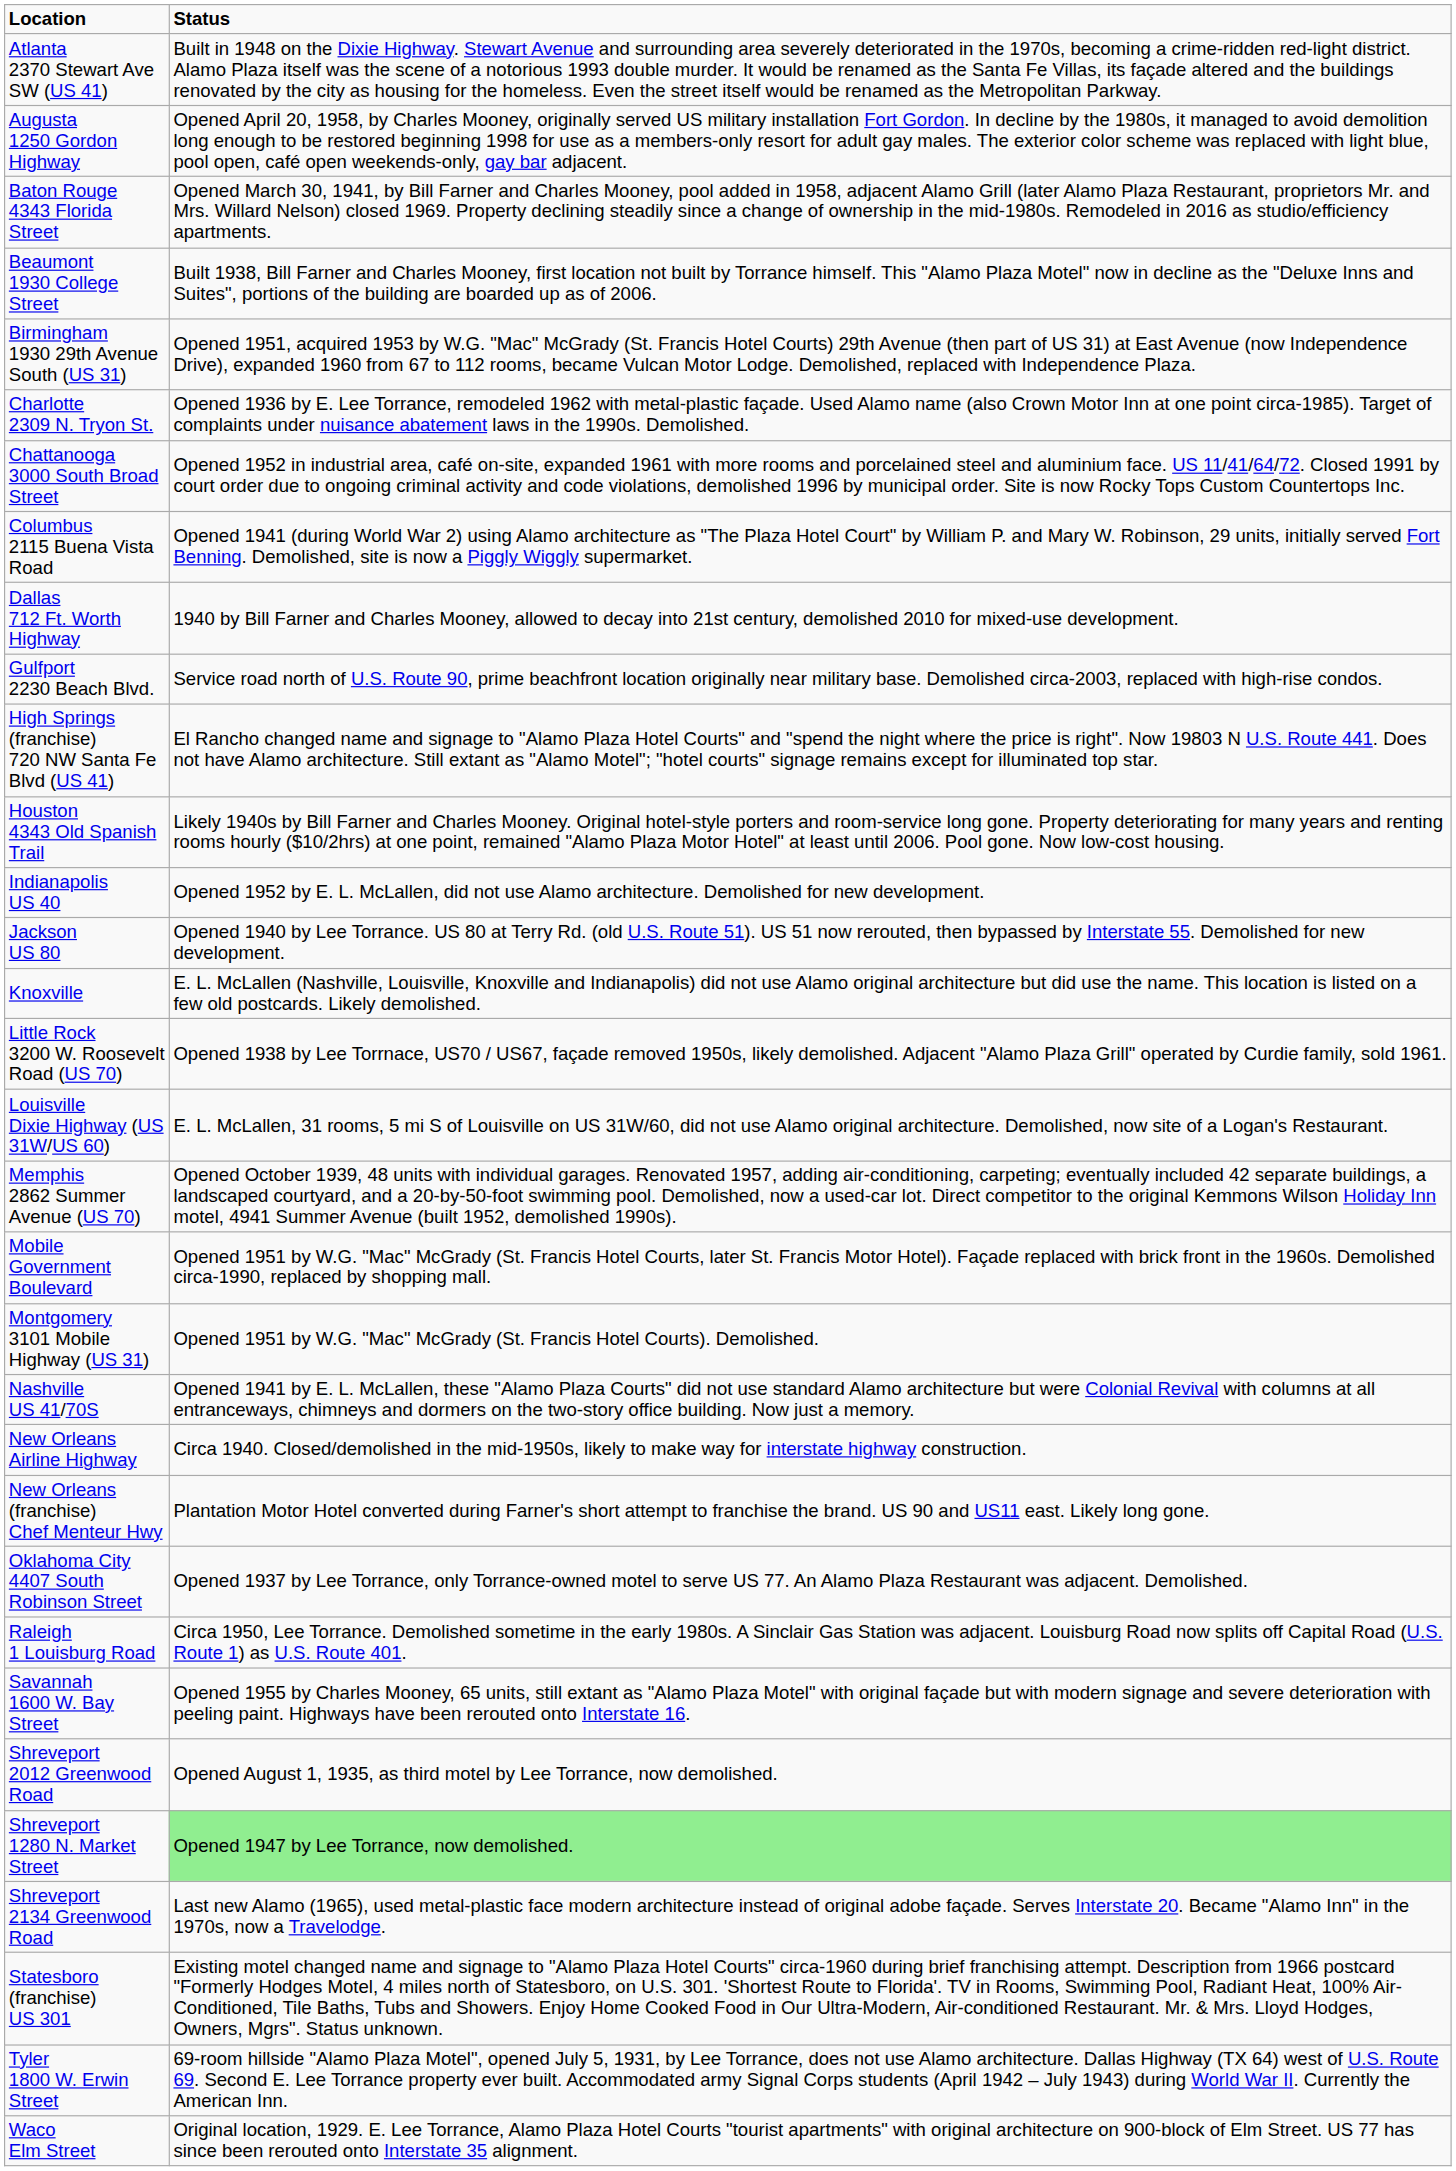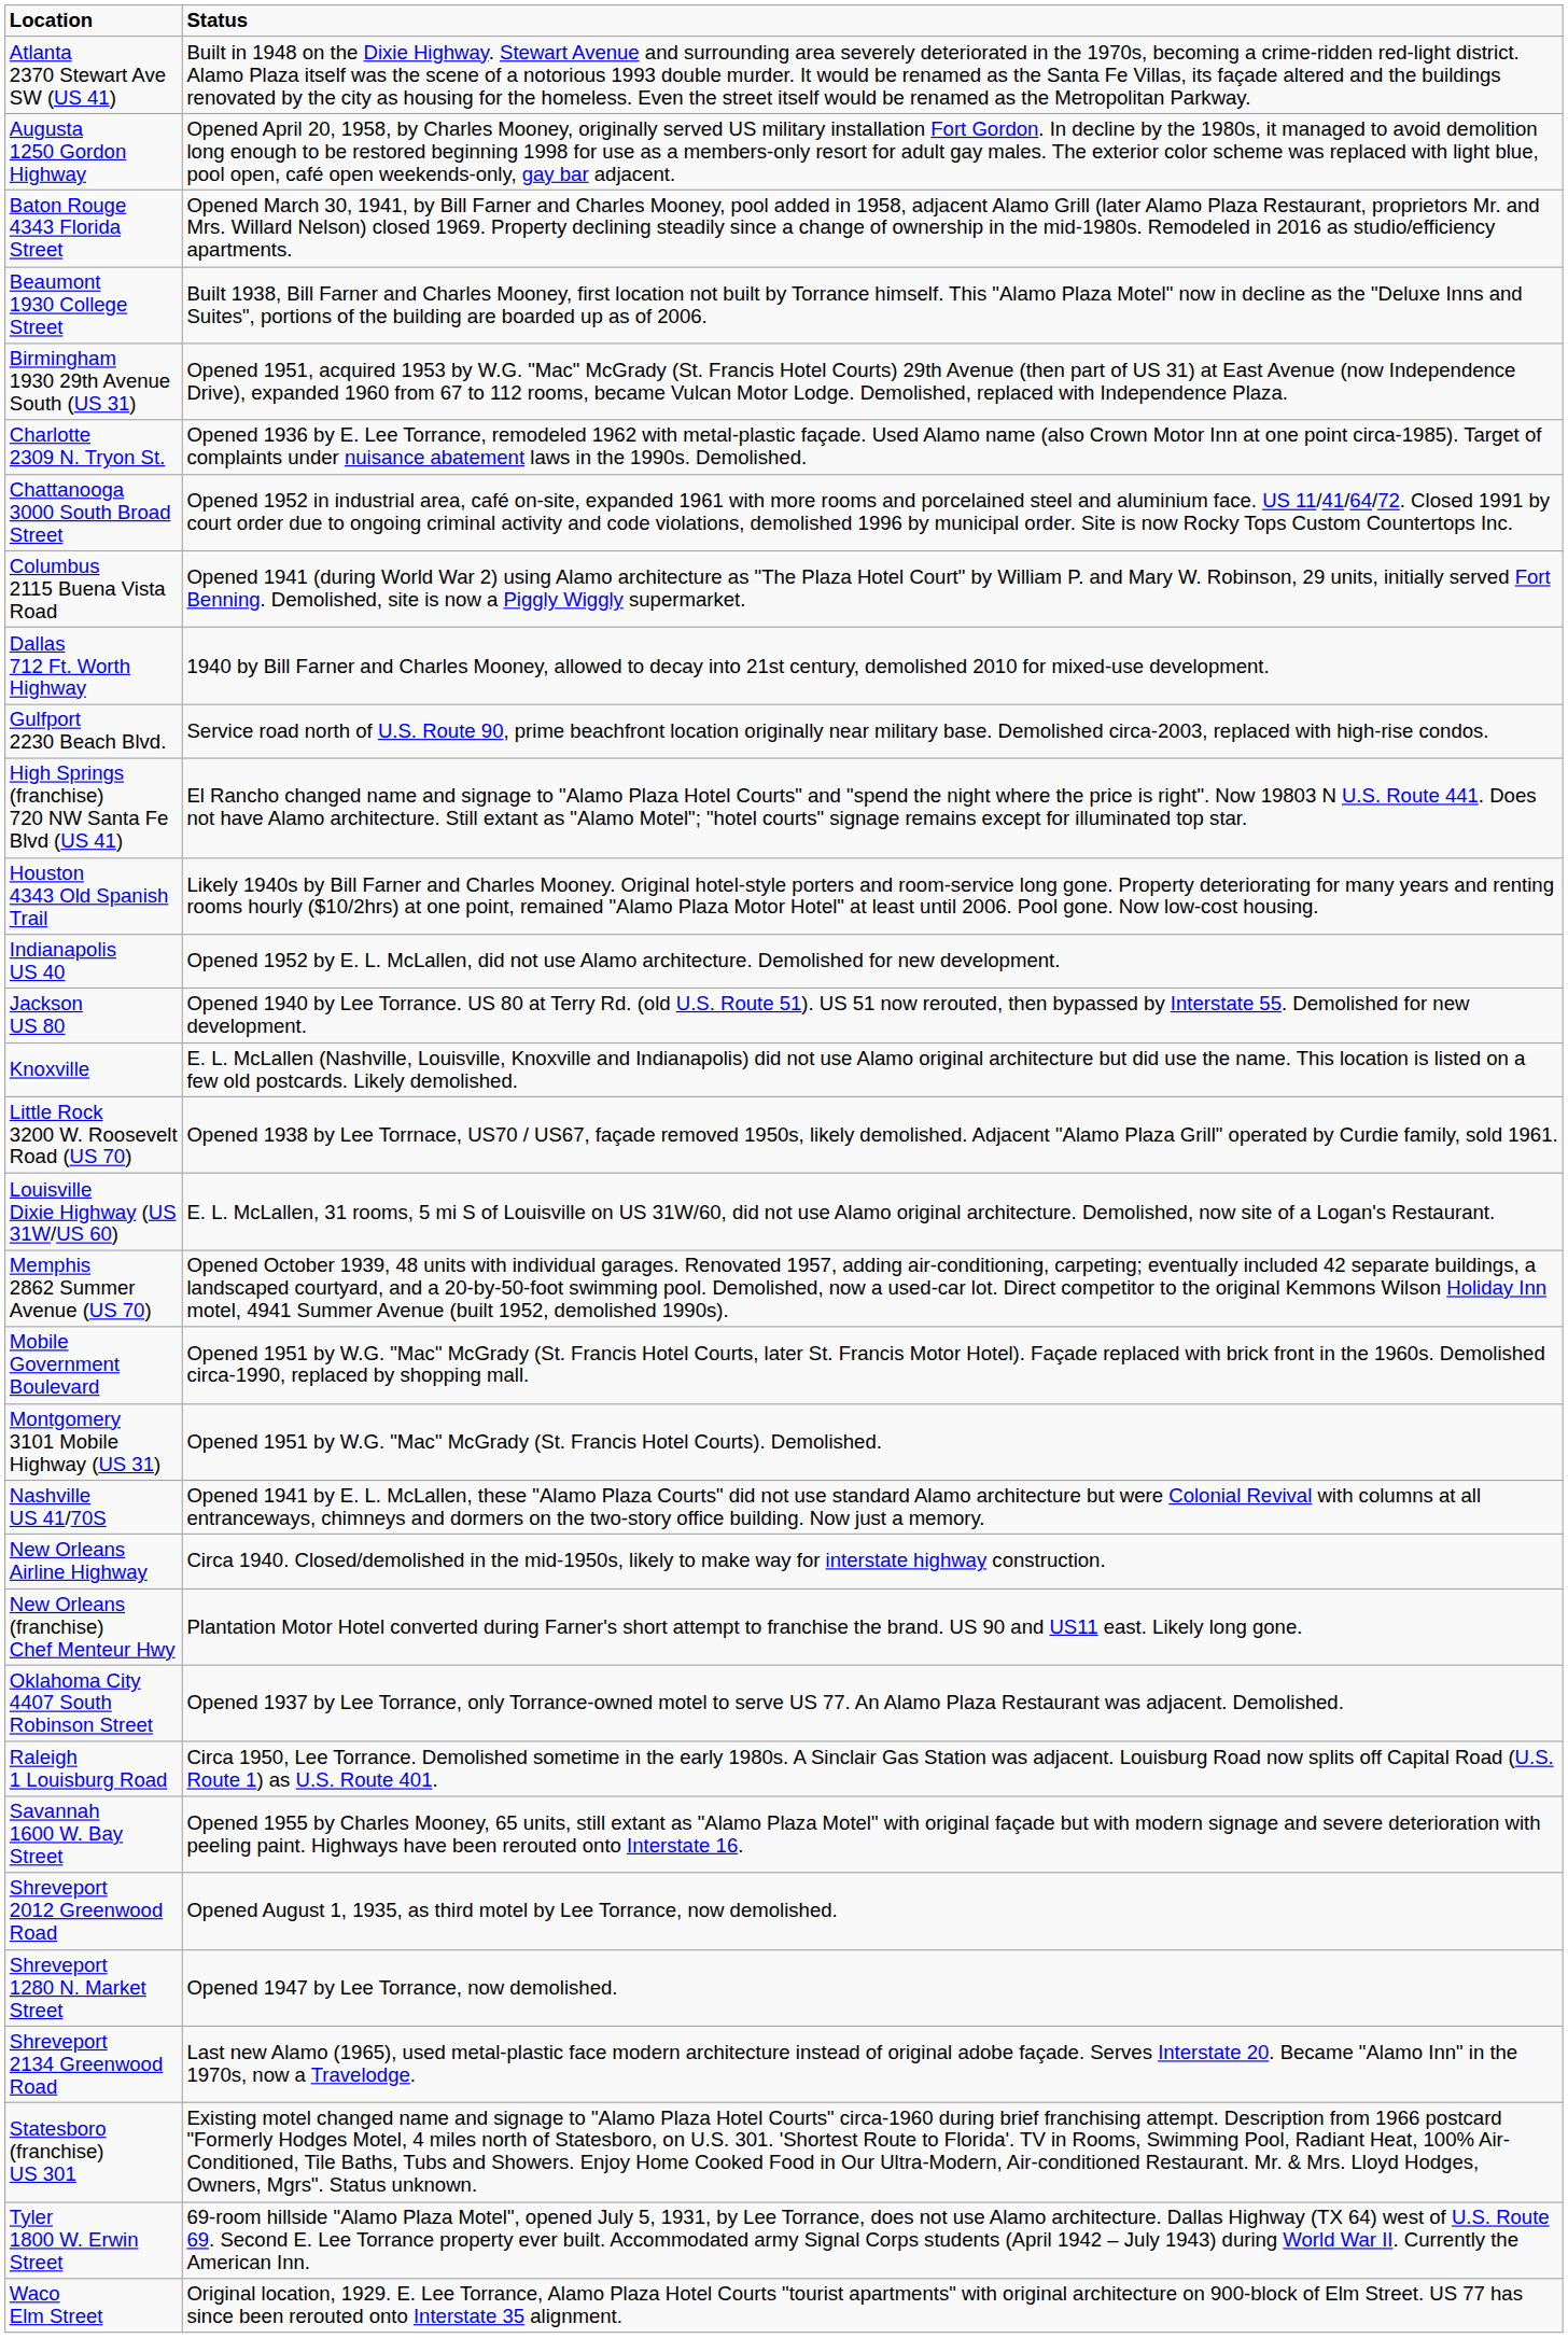Shreveport 1280 N. Market Street | Status: lightgreen background -> no background
